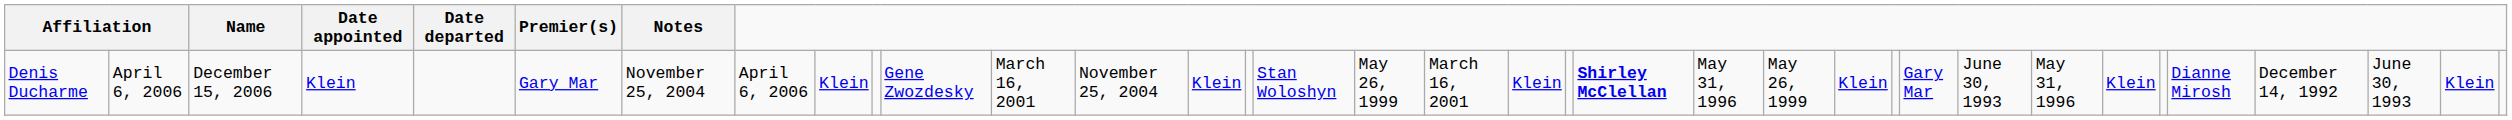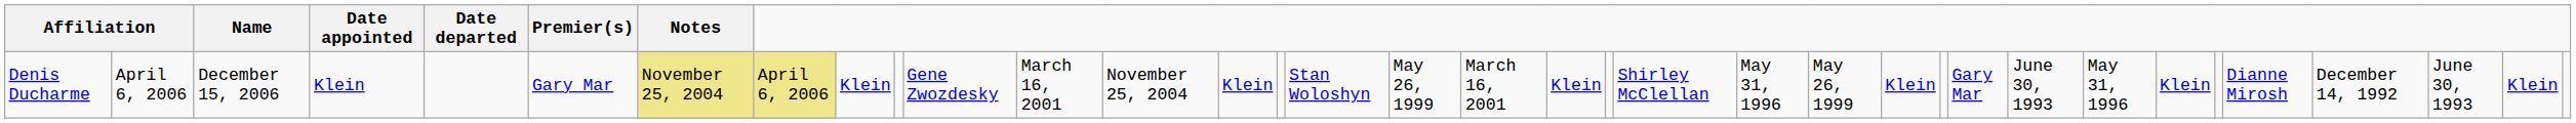Denis Ducharme | Notes: no background -> khaki background
Denis Ducharme | column 8: no background -> khaki background
Denis Ducharme | column 21: bold -> normal
